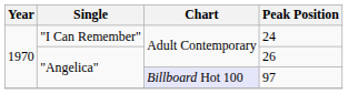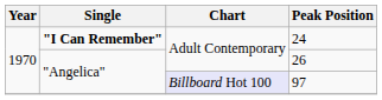24 | Single: normal -> bold
